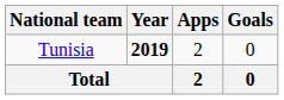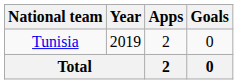Tunisia | Year: bold -> normal
